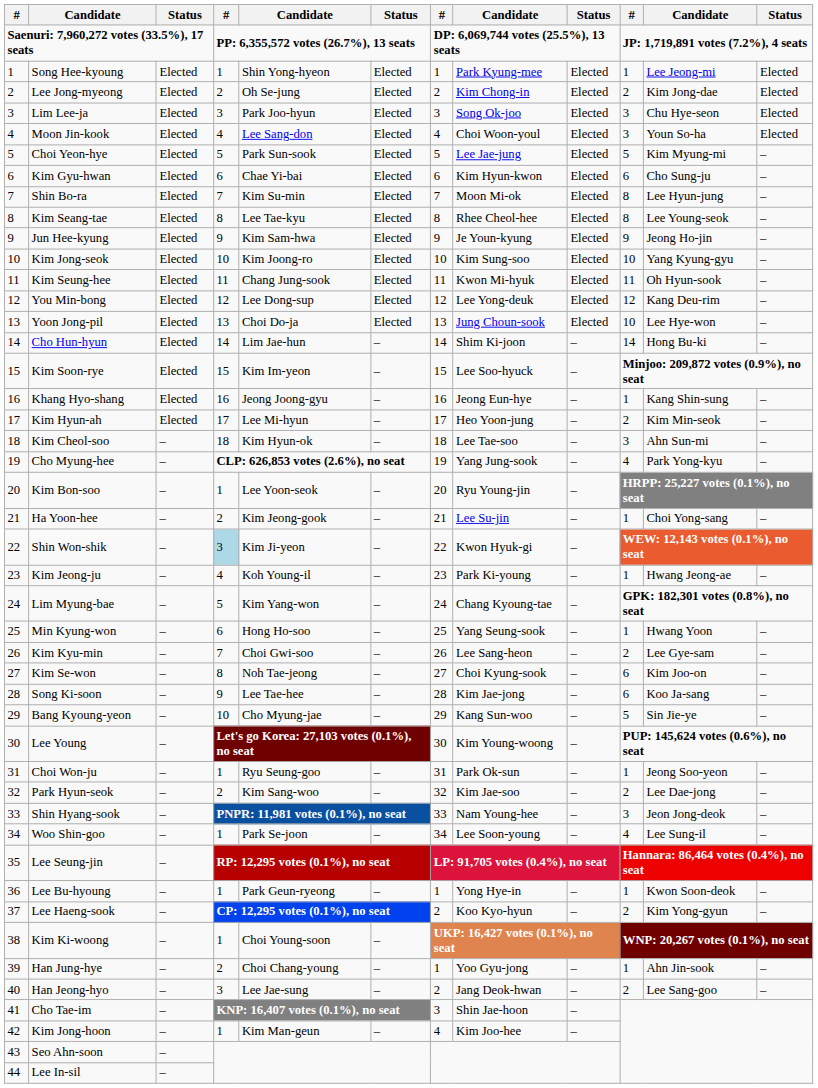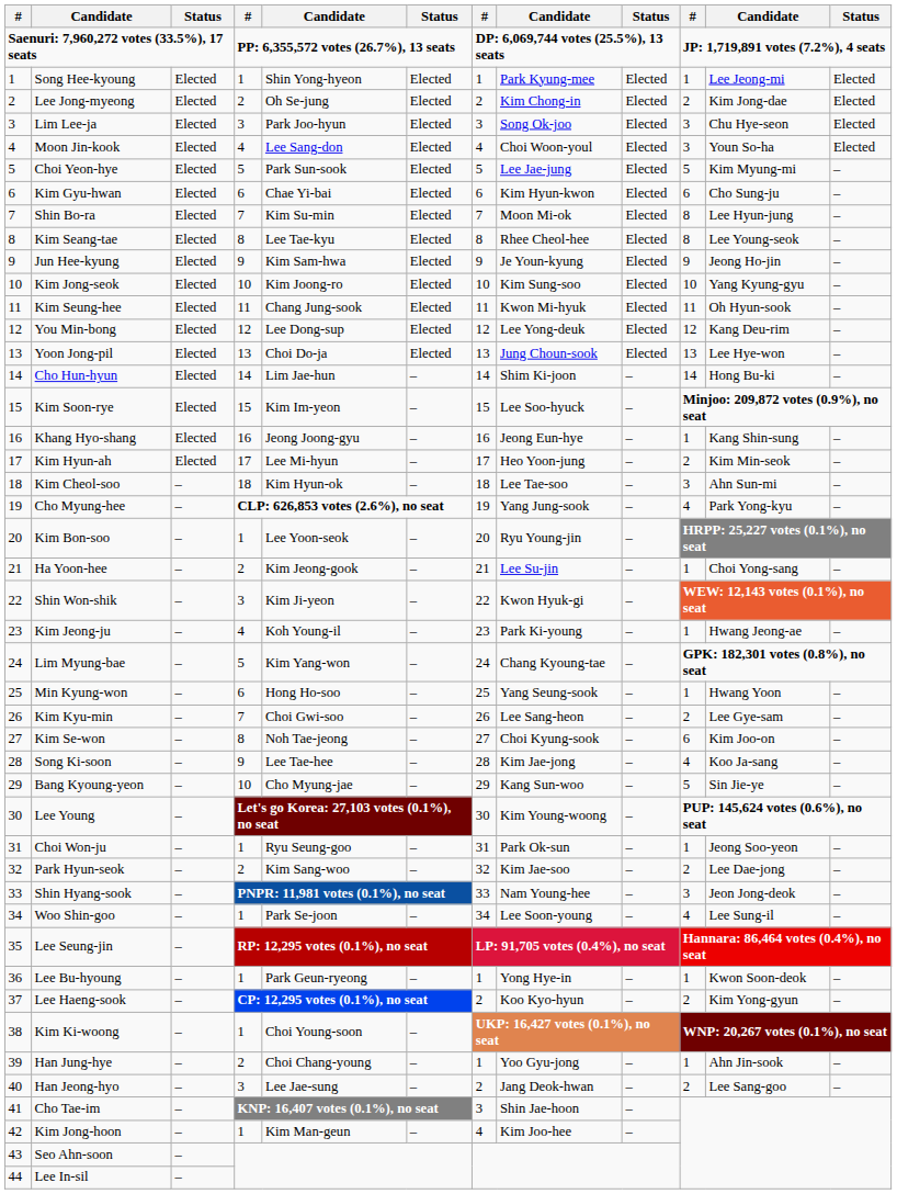Yoon Jong-pil | column 10: 10 -> 13
Shin Won-shik | column 4: lightblue background -> no background
Song Ki-soon | column 10: 6 -> 4
